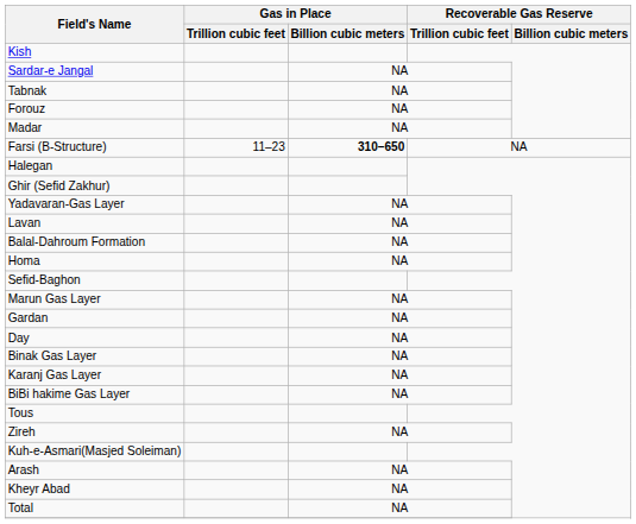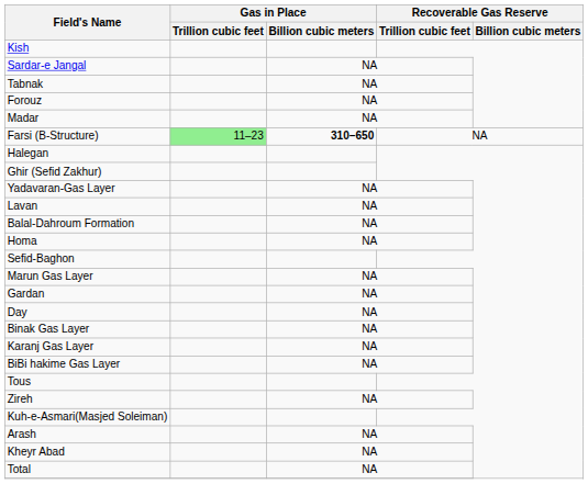Farsi (B-Structure) | Gas in Place / Trillion cubic feet: no background -> lightgreen background
